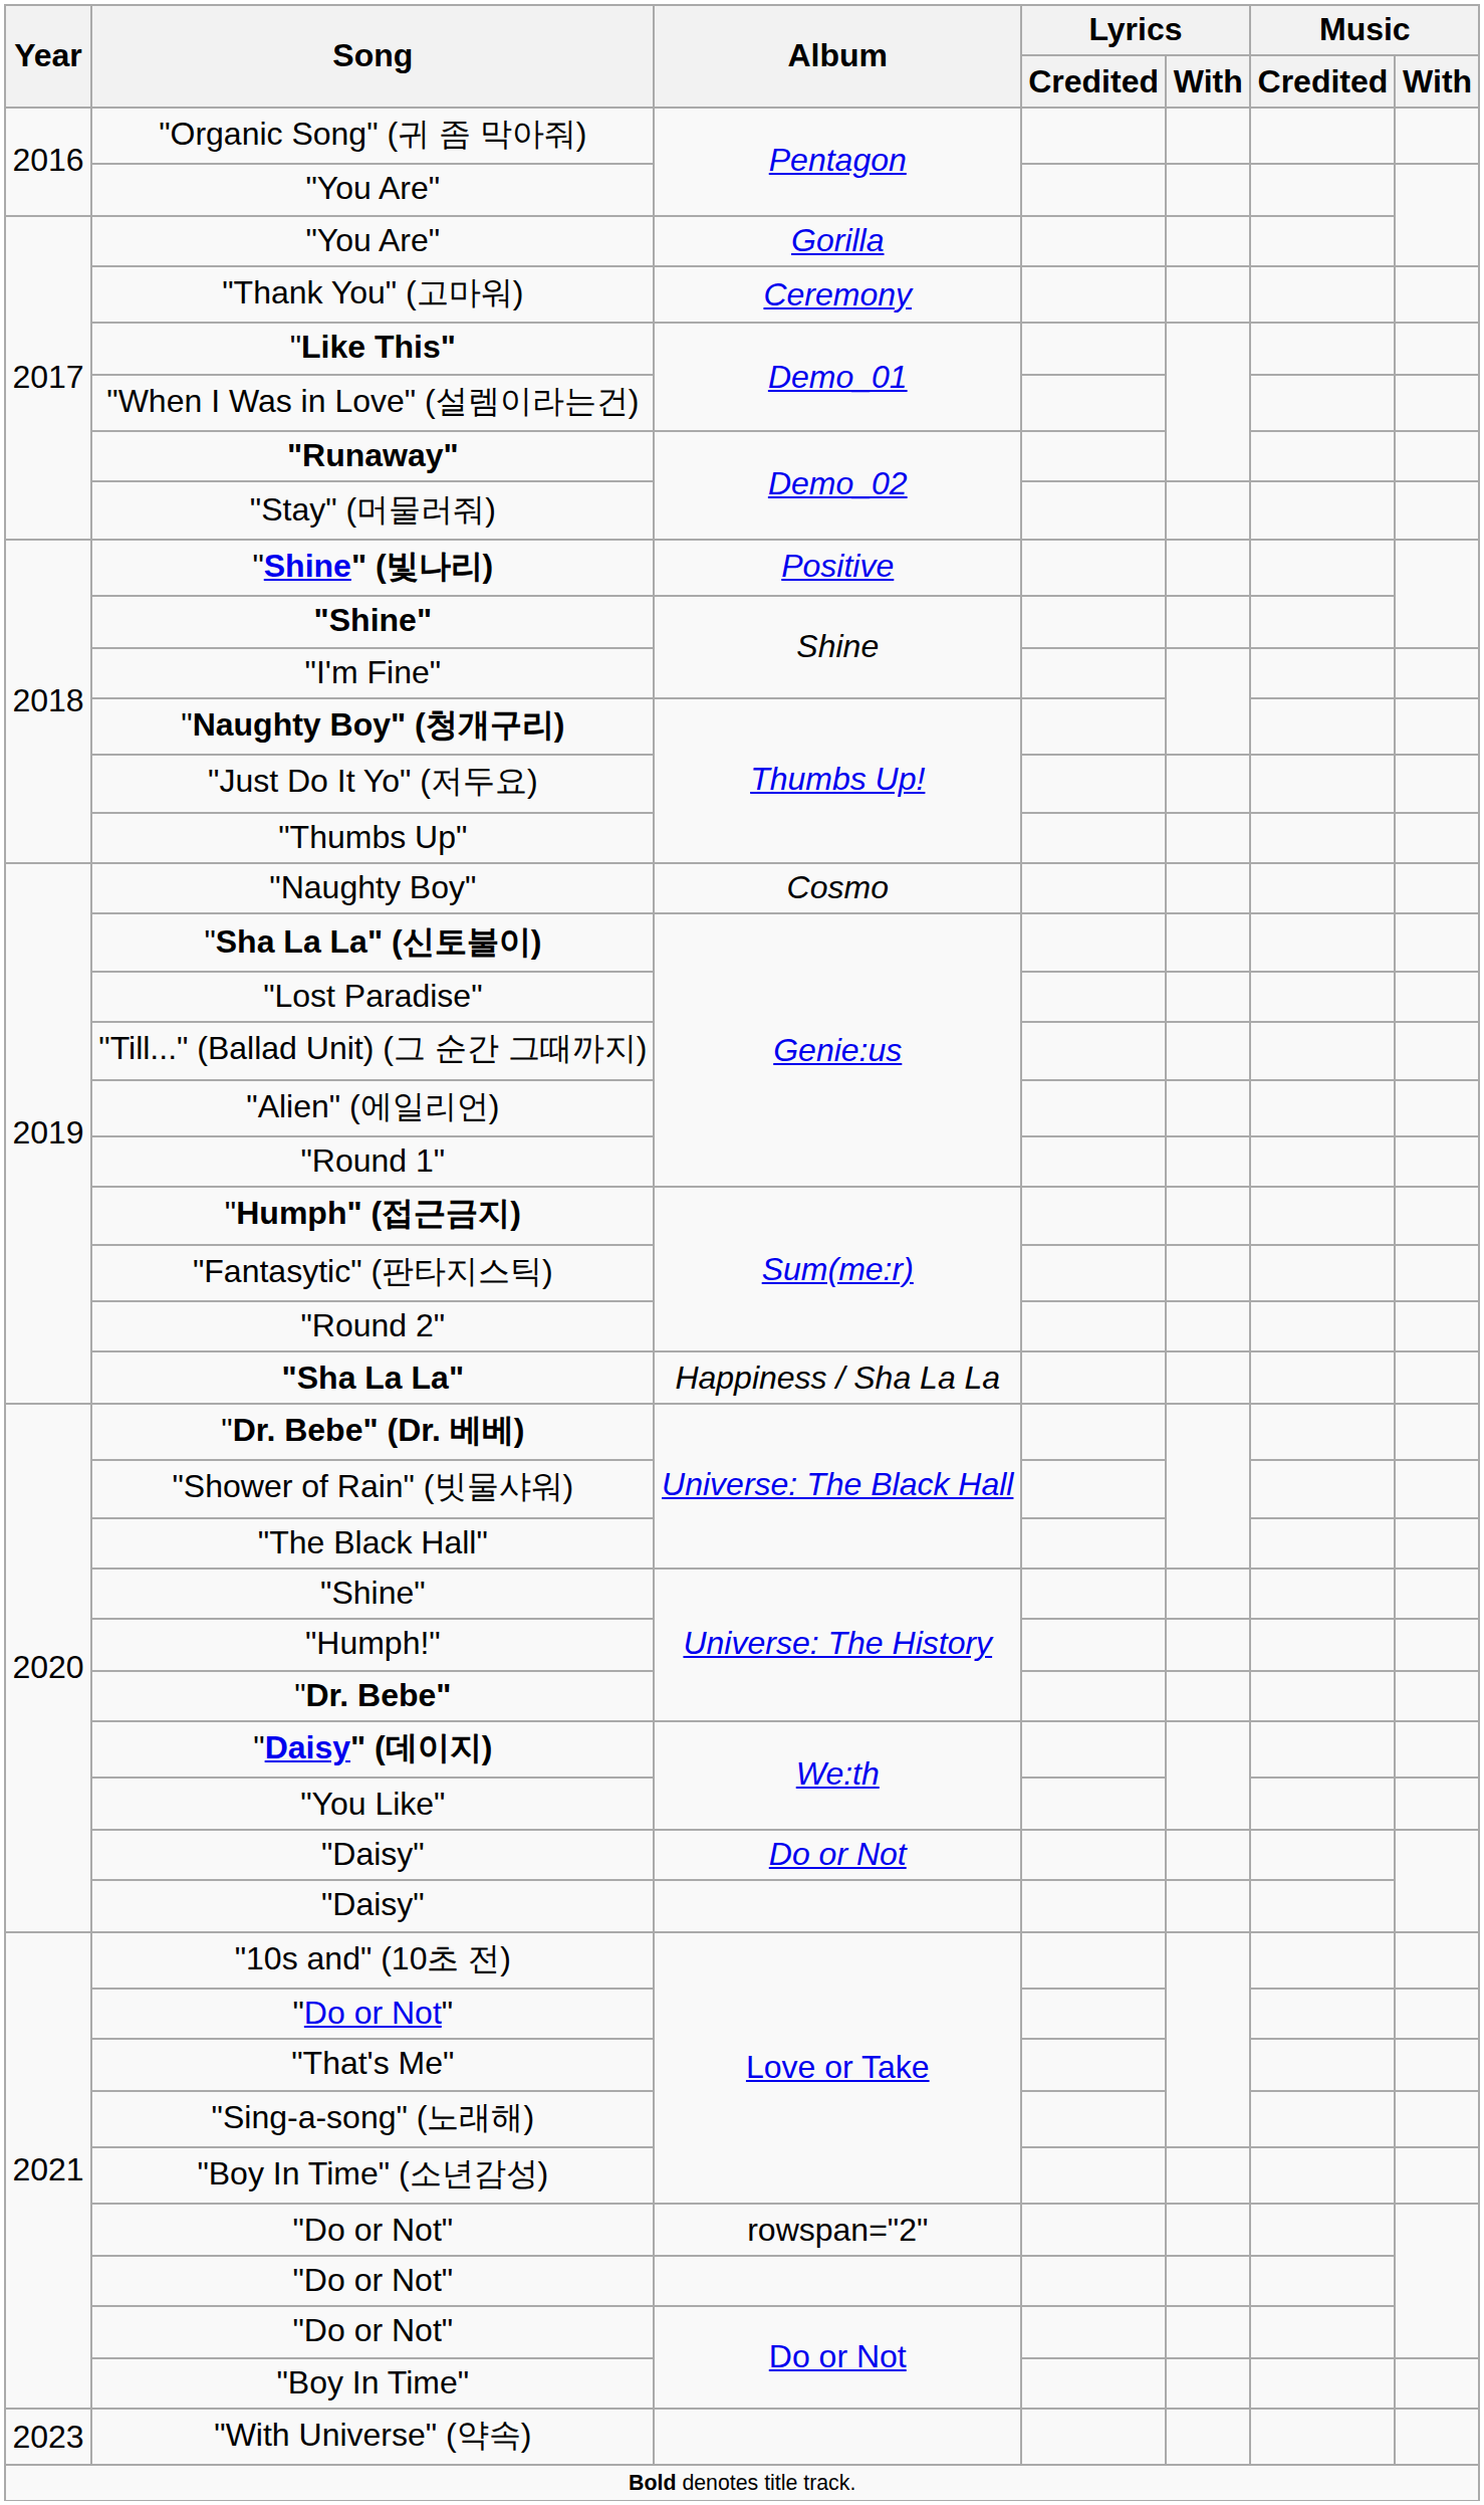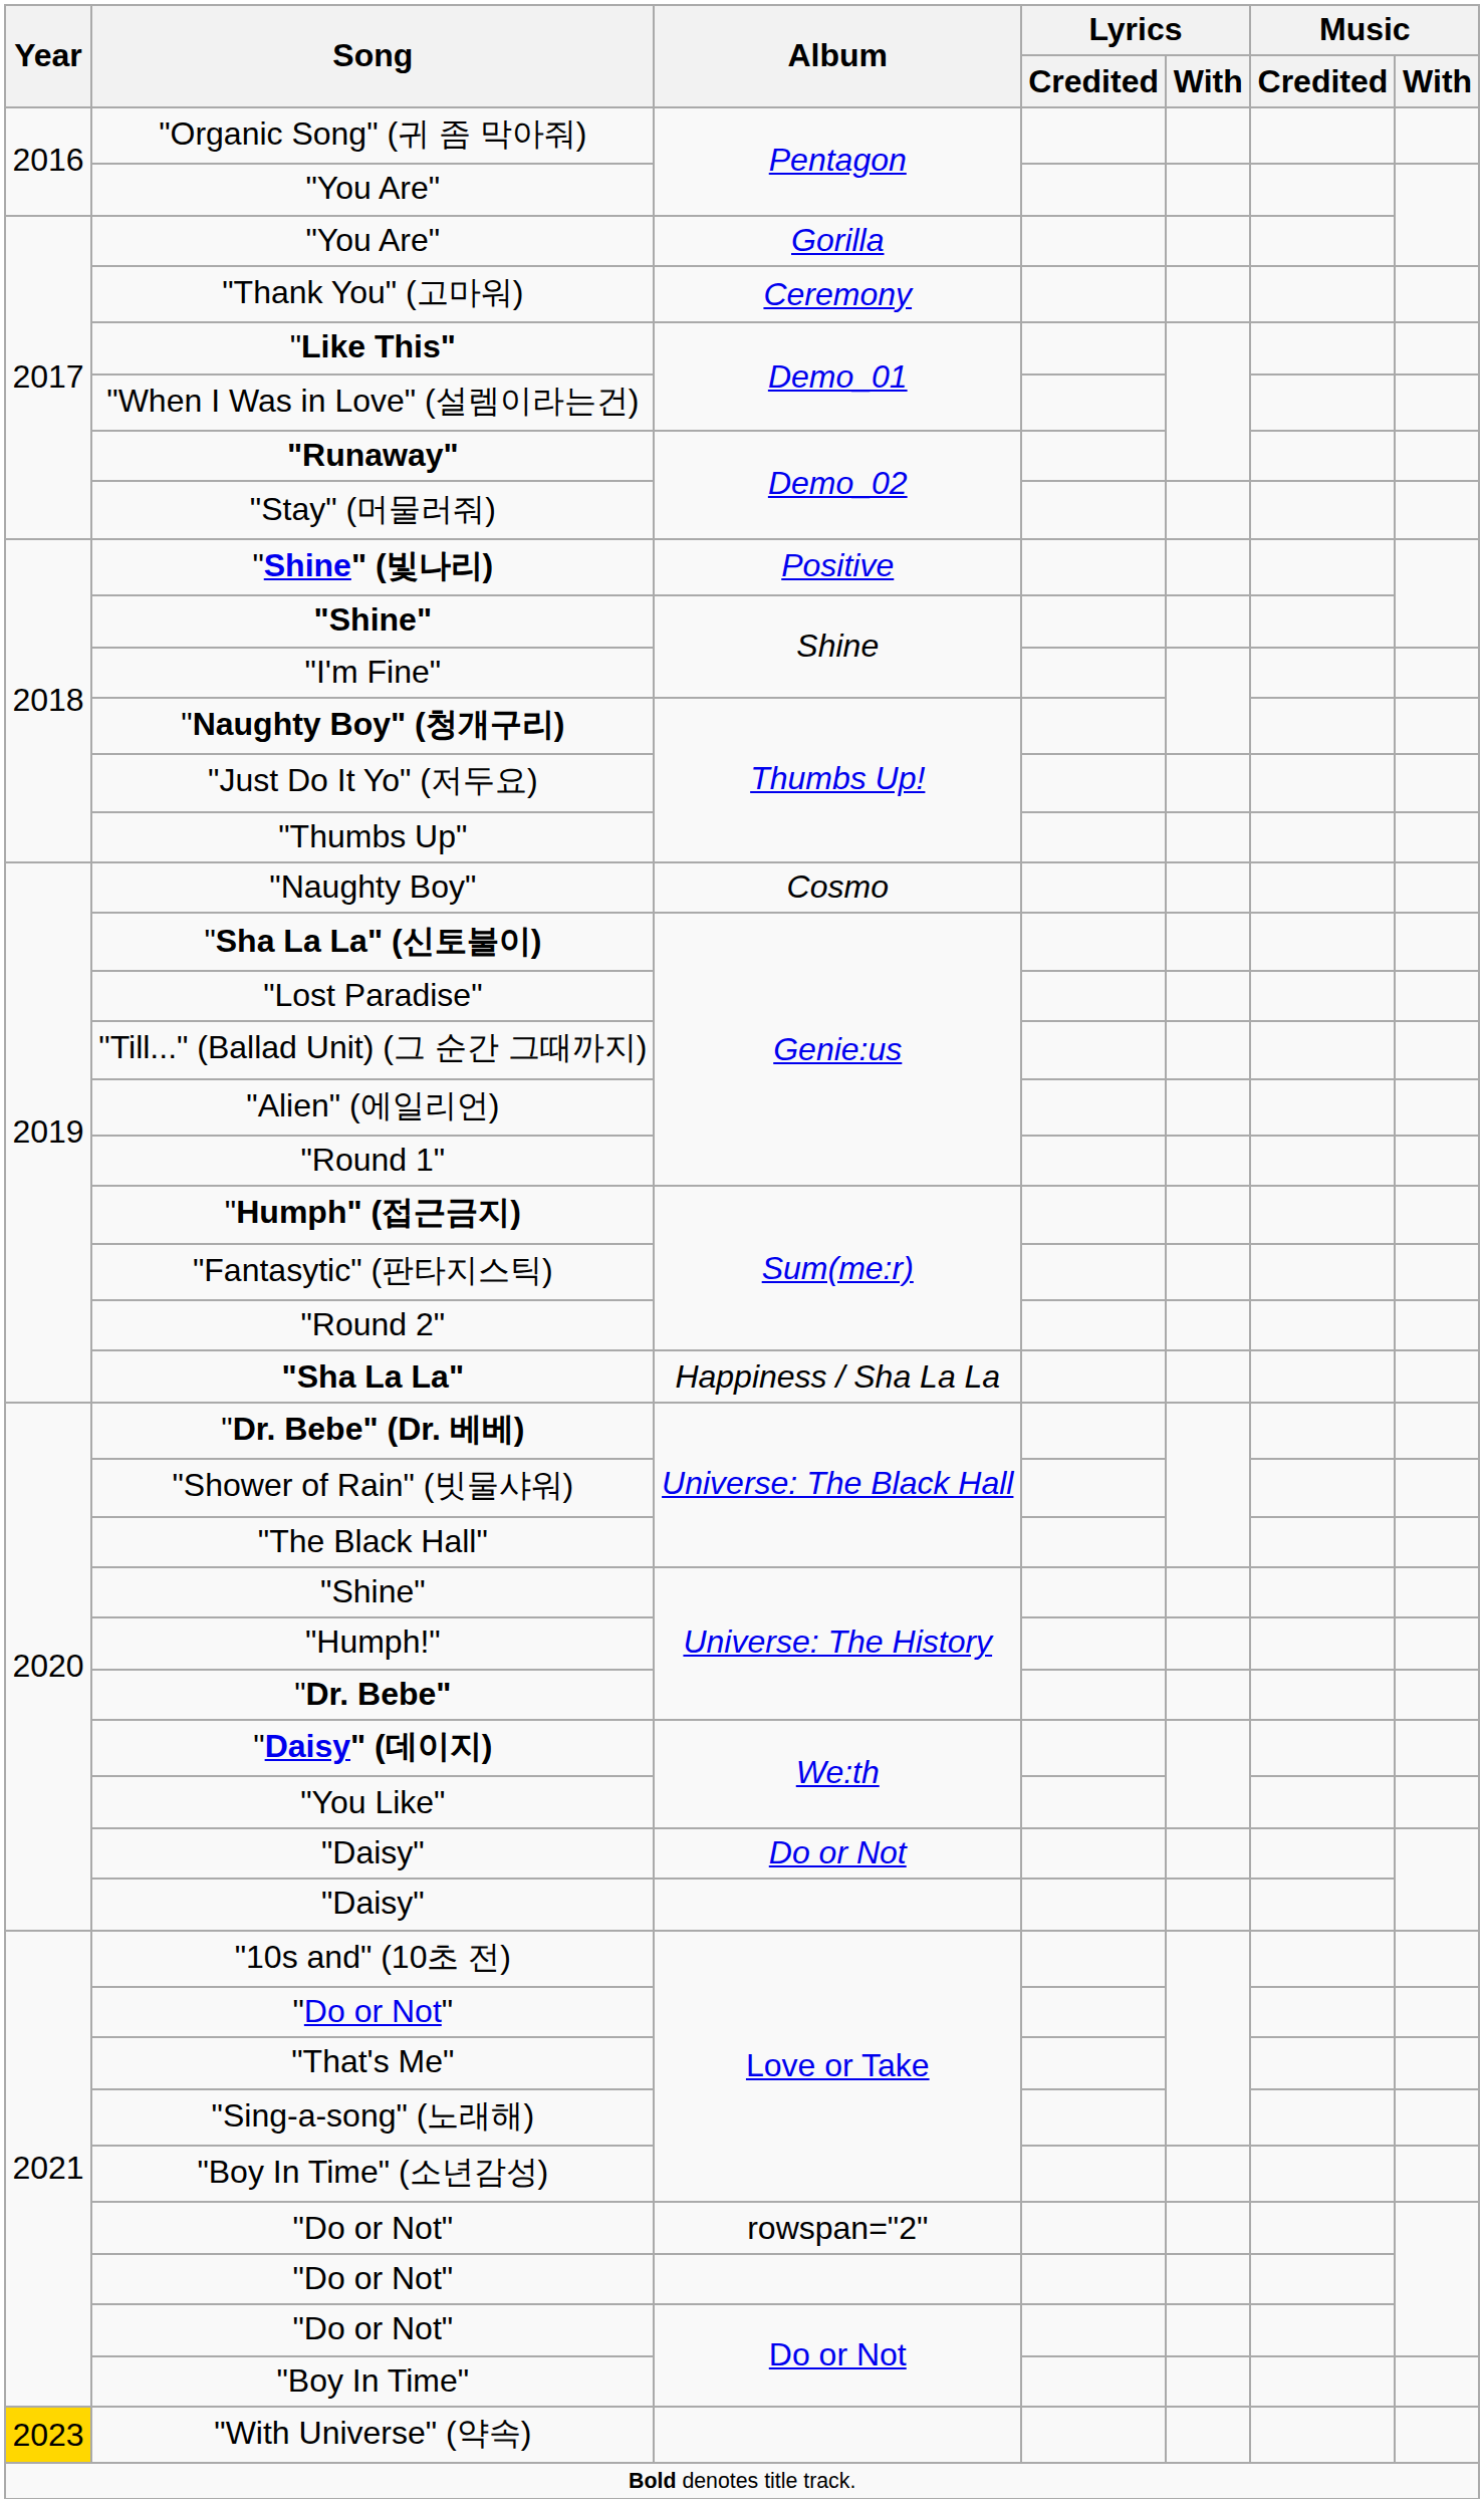"With Universe" (약속) | Year: no background -> gold background
